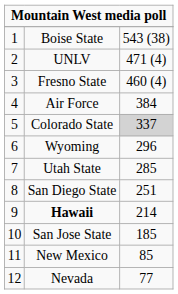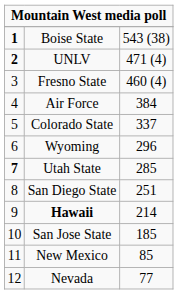Boise State | column 1: normal -> bold
UNLV | column 1: normal -> bold
Colorado State | column 3: lightgrey background -> no background
Utah State | column 1: normal -> bold
